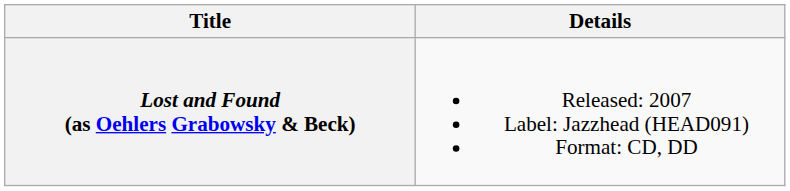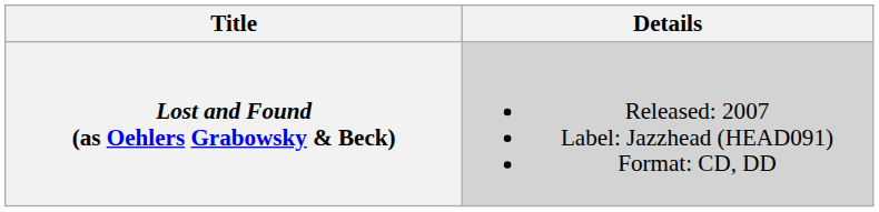Lost and Found (as Oehlers Grabowsky & Beck) | Details: no background -> lightgrey background
